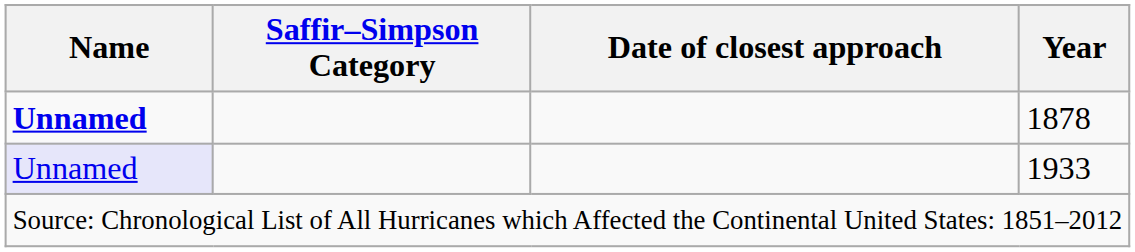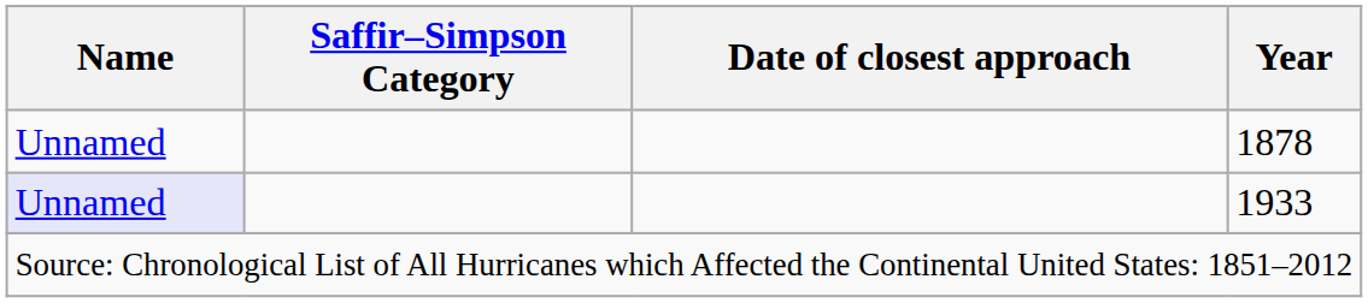1878 | Name: bold -> normal
